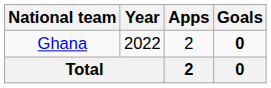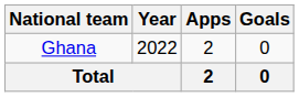Ghana | Goals: bold -> normal
